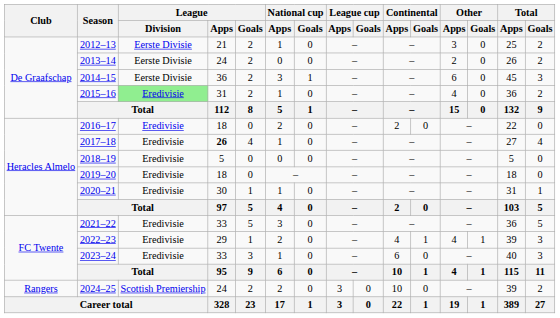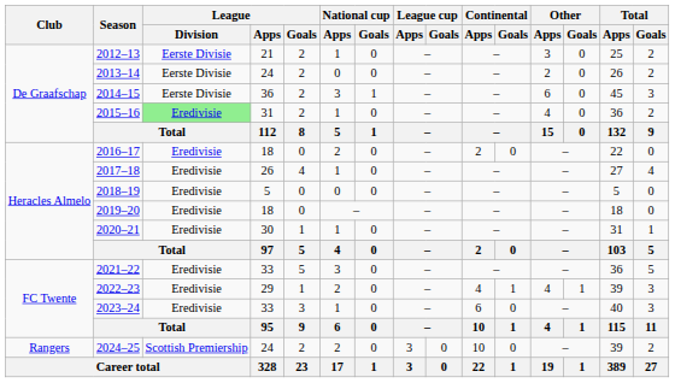2017–18 | League / Apps: bold -> normal
